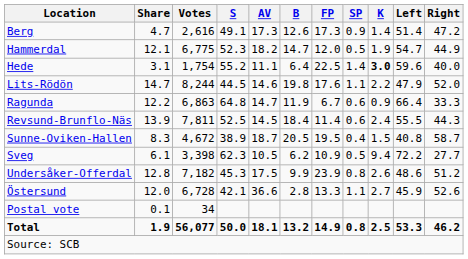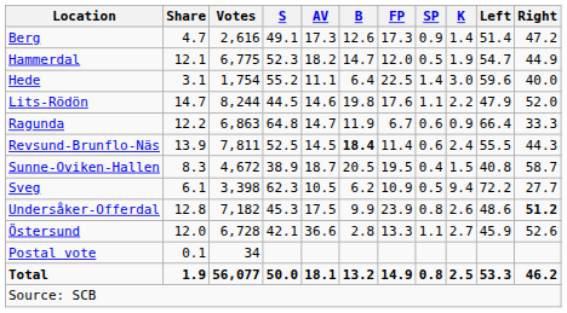Hede | K: bold -> normal
Revsund-Brunflo-Näs | B: normal -> bold
Undersåker-Offerdal | Right: normal -> bold
